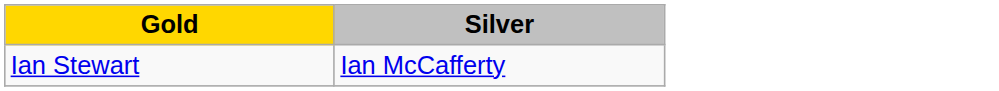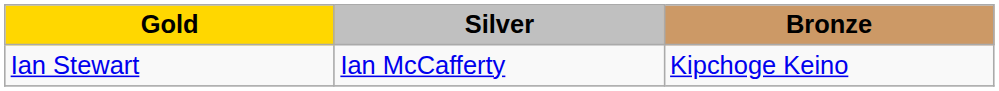+ column: Bronze | Kipchoge Keino
